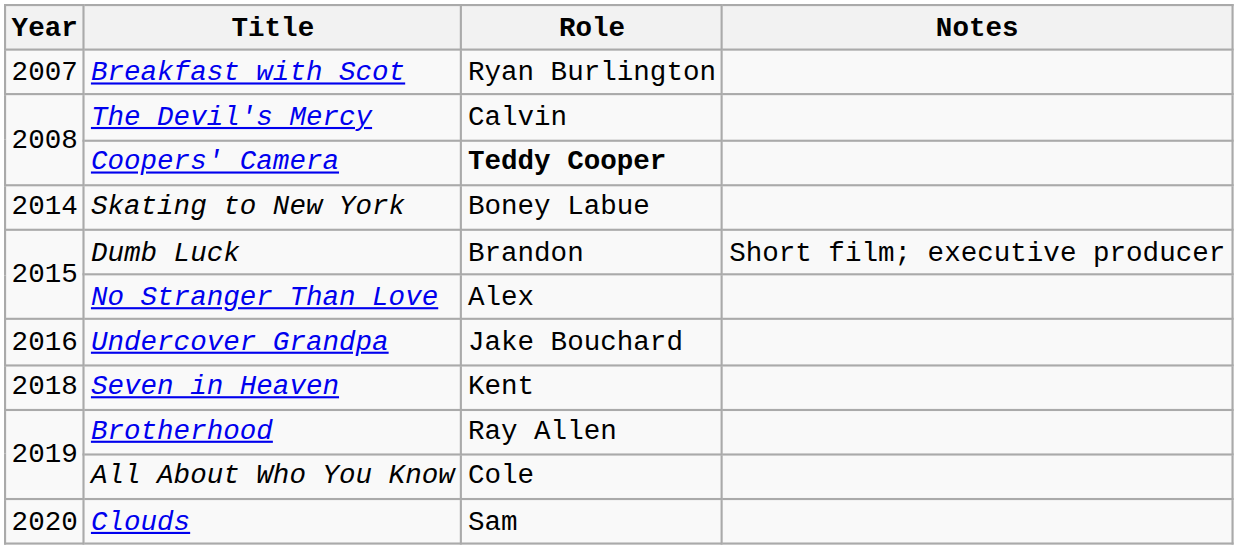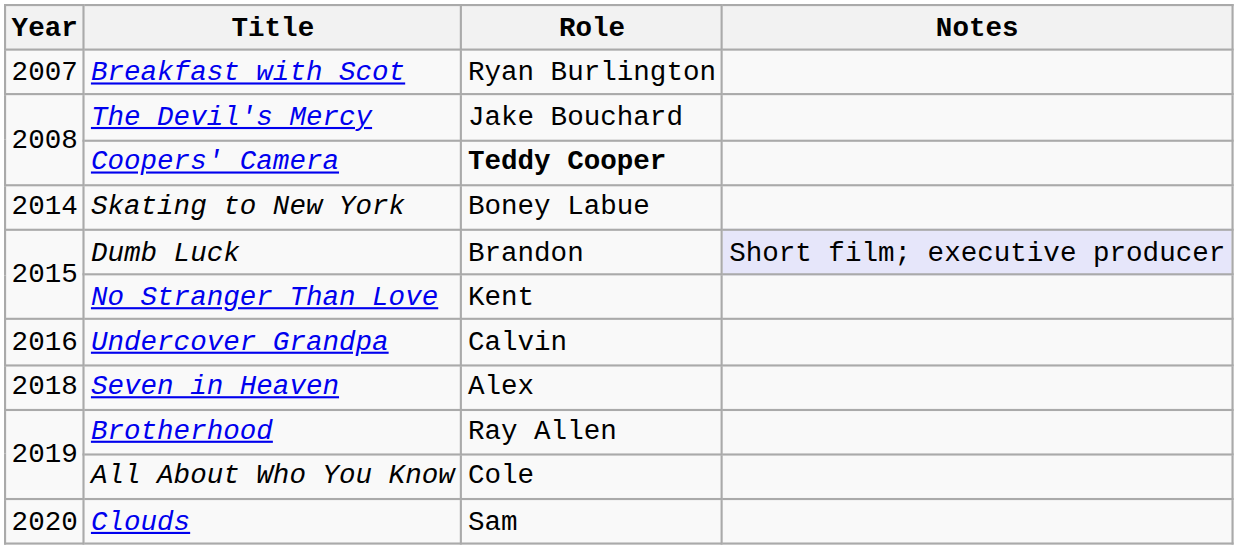The Devil's Mercy | Role: Calvin -> Jake Bouchard
Dumb Luck | Notes: no background -> lavender background
No Stranger Than Love | Role: Alex -> Kent
Undercover Grandpa | Role: Jake Bouchard -> Calvin
Seven in Heaven | Role: Kent -> Alex
